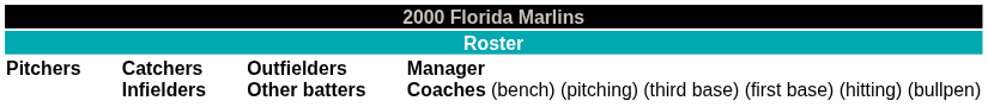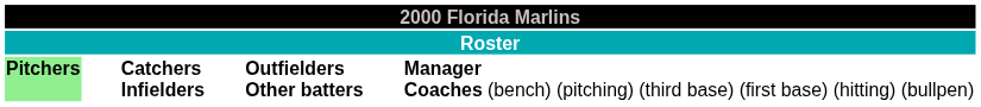Pitchers | column 1: no background -> lightgreen background
